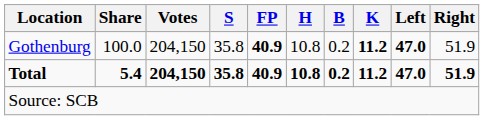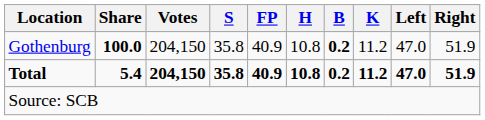Gothenburg | Share: normal -> bold
Gothenburg | FP: bold -> normal
Gothenburg | B: normal -> bold
Gothenburg | K: bold -> normal
Gothenburg | Left: bold -> normal
